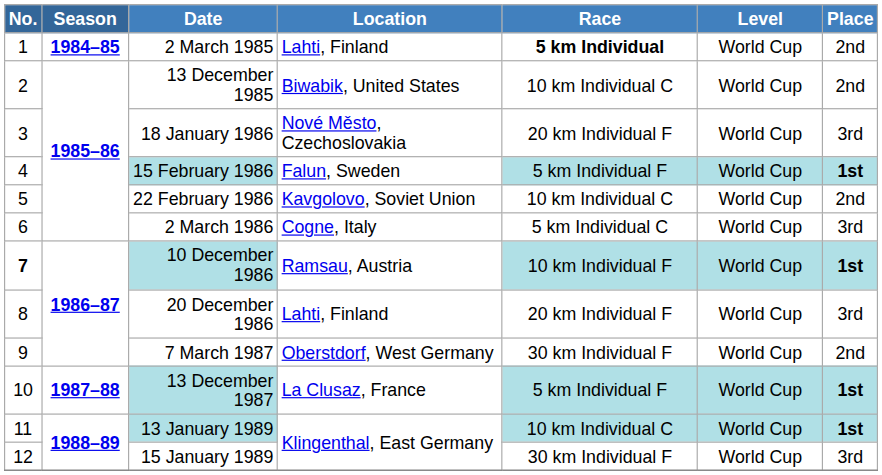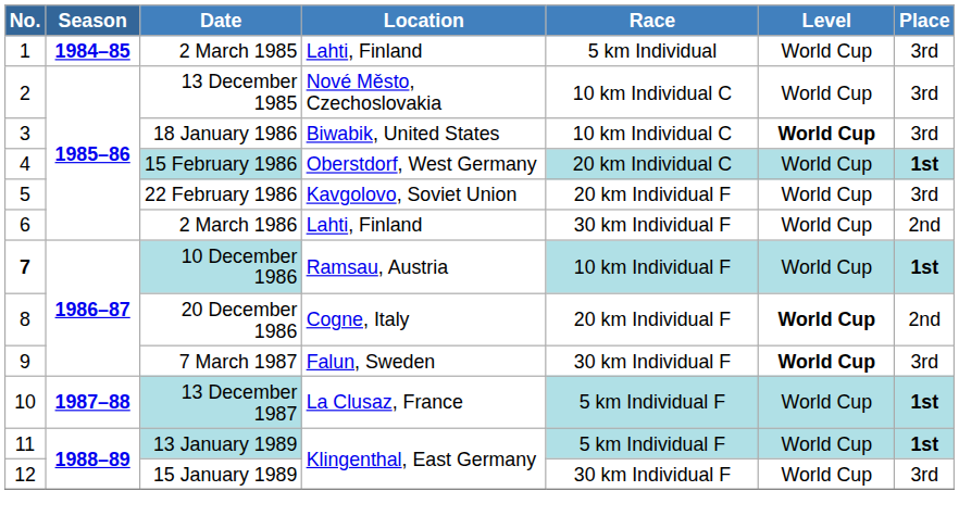2 March 1985 | Race: bold -> normal
2 March 1985 | Place: 2nd -> 3rd
13 December 1985 | Location: Biwabik, United States -> Nové Město, Czechoslovakia
13 December 1985 | Place: 2nd -> 3rd
18 January 1986 | Location: Nové Město, Czechoslovakia -> Biwabik, United States
18 January 1986 | Race: 20 km Individual F -> 10 km Individual C
18 January 1986 | Level: normal -> bold
15 February 1986 | Location: Falun, Sweden -> Oberstdorf, West Germany
15 February 1986 | Race: 5 km Individual F -> 20 km Individual C
22 February 1986 | Race: 10 km Individual C -> 20 km Individual F
22 February 1986 | Place: 2nd -> 3rd
2 March 1986 | Location: Cogne, Italy -> Lahti, Finland
2 March 1986 | Race: 5 km Individual C -> 30 km Individual F
2 March 1986 | Place: 3rd -> 2nd
20 December 1986 | Location: Lahti, Finland -> Cogne, Italy
20 December 1986 | Level: normal -> bold
20 December 1986 | Place: 3rd -> 2nd
7 March 1987 | Location: Oberstdorf, West Germany -> Falun, Sweden
7 March 1987 | Level: normal -> bold
7 March 1987 | Place: 2nd -> 3rd
13 January 1989 | Race: 10 km Individual C -> 5 km Individual F
